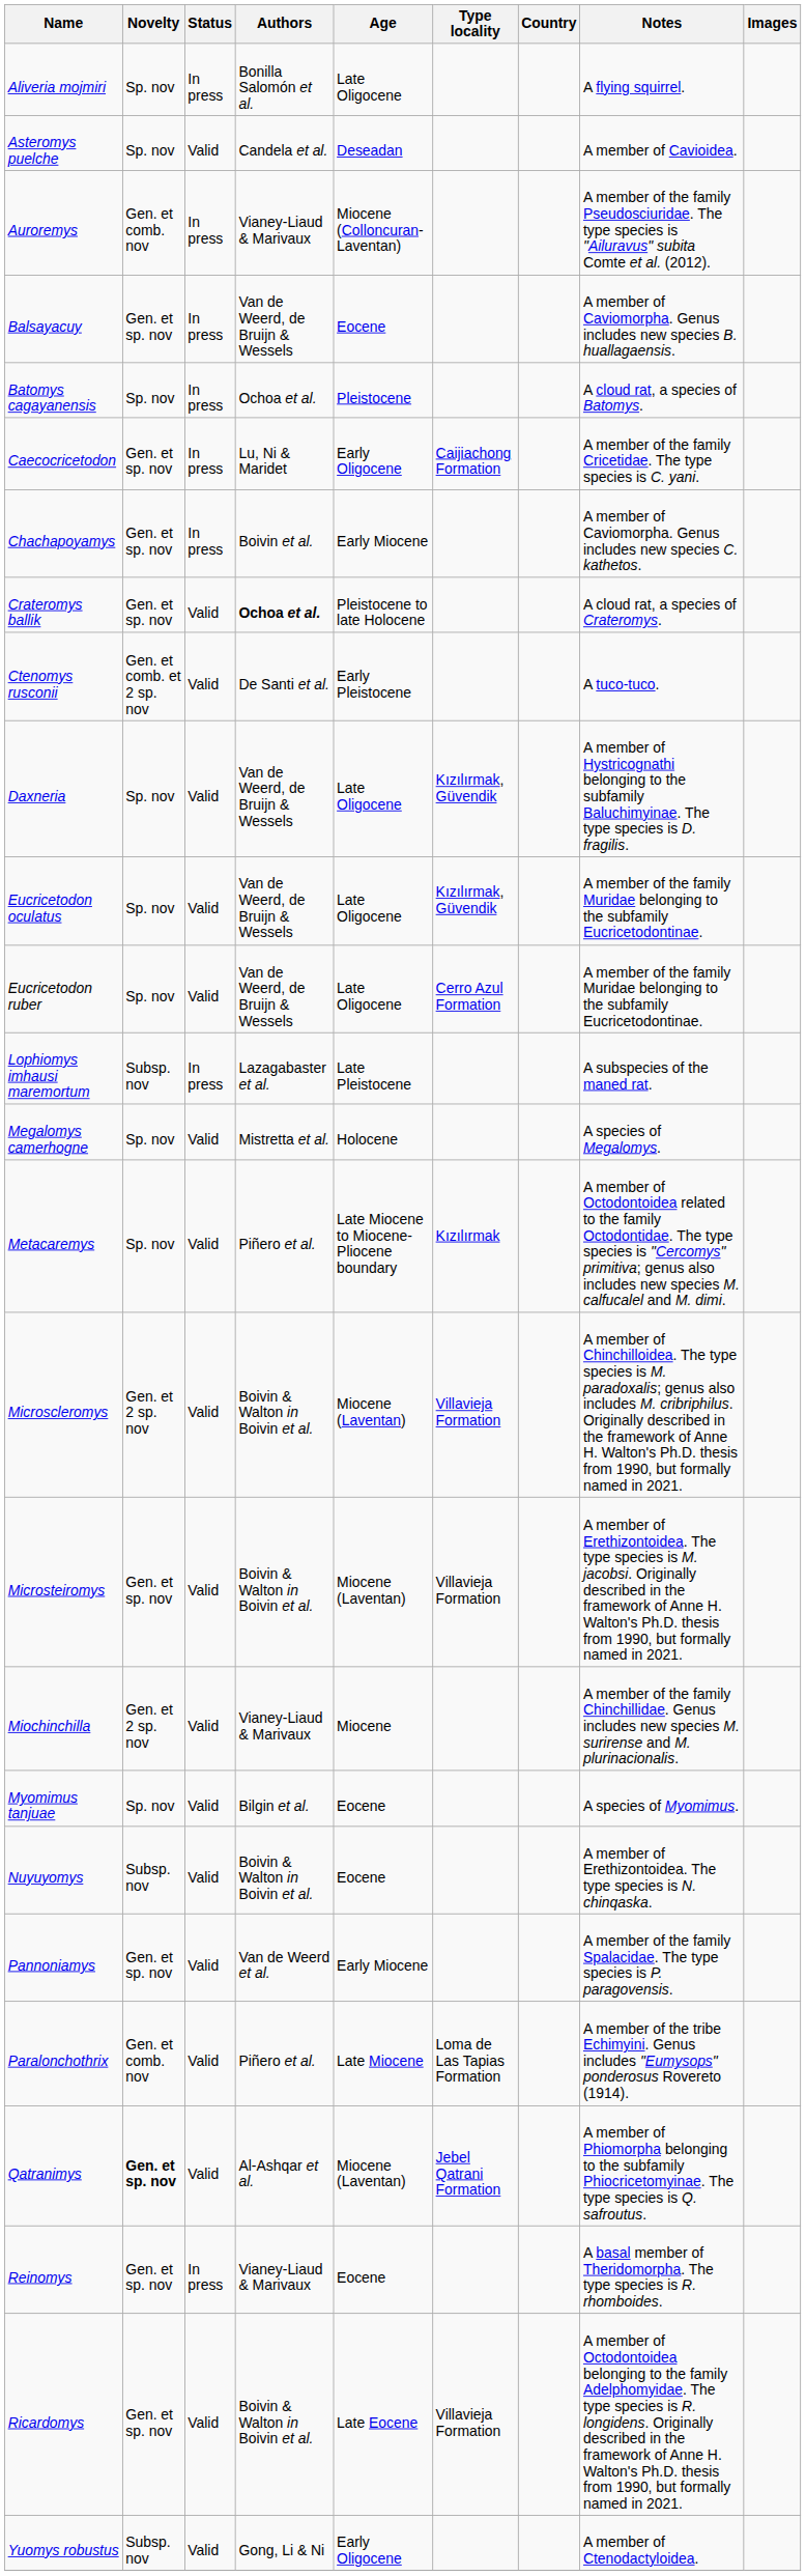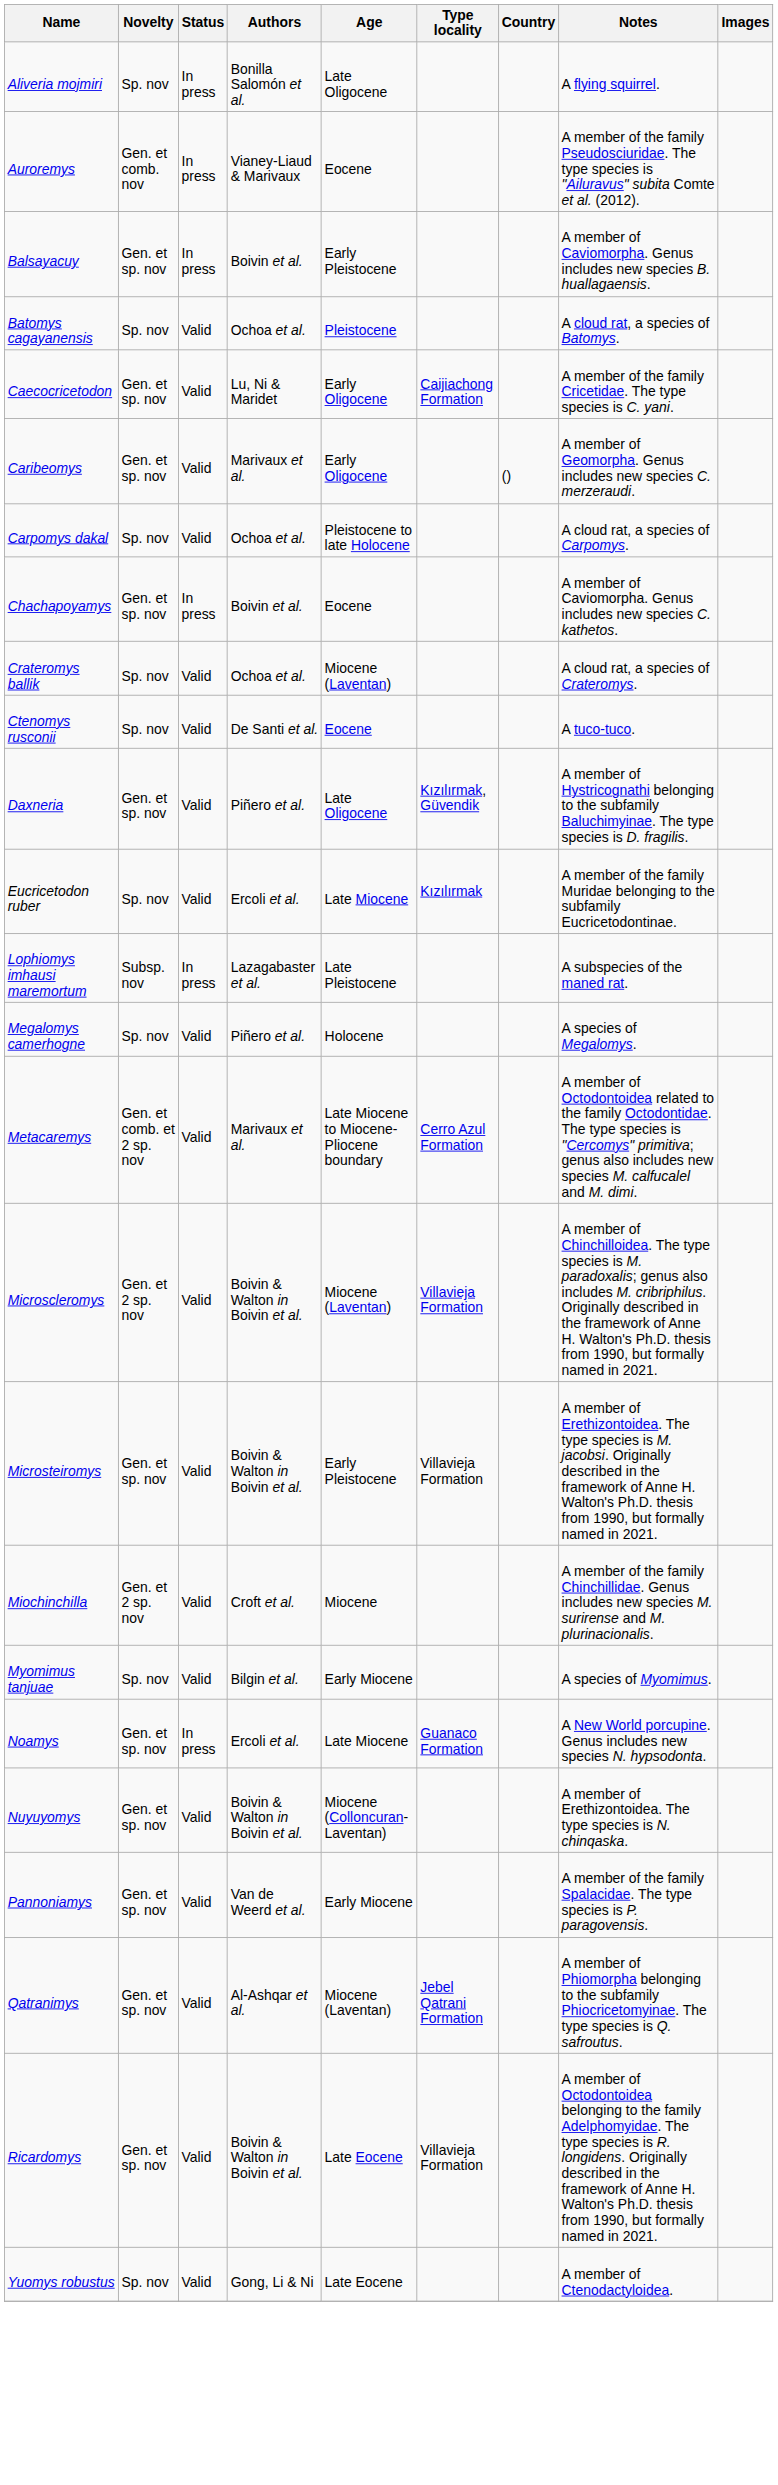- row: Asteromys puelche | Sp. nov | Valid | Candela et al. | Deseadan | A member of Cavioidea.
Auroremys | Age: Miocene (Colloncuran-Laventan) -> Eocene
Balsayacuy | Authors: Van de Weerd, de Bruijn & Wessels -> Boivin et al.
Balsayacuy | Age: Eocene -> Early Pleistocene
Batomys cagayanensis | Status: In press -> Valid
Caecocricetodon | Status: In press -> Valid
+ row: Caribeomys | Gen. et sp. nov | Valid | Marivaux et al. | Early Oligocene | () | A member of Geomorpha. Genus includes new species C. merzeraudi.
+ row: Carpomys dakal | Sp. nov | Valid | Ochoa et al. | Pleistocene to late Holocene | A cloud rat, a species of Carpomys.
Chachapoyamys | Age: Early Miocene -> Eocene
Crateromys ballik | Novelty: Gen. et sp. nov -> Sp. nov
Crateromys ballik | Authors: bold -> normal
Crateromys ballik | Age: Pleistocene to late Holocene -> Miocene (Laventan)
Ctenomys rusconii | Novelty: Gen. et comb. et 2 sp. nov -> Sp. nov
Ctenomys rusconii | Age: Early Pleistocene -> Eocene
Daxneria | Novelty: Sp. nov -> Gen. et sp. nov
Daxneria | Authors: Van de Weerd, de Bruijn & Wessels -> Piñero et al.
- row: Eucricetodon oculatus | Sp. nov | Valid | Van de Weerd, de Bruijn & Wessels | Late Oligocene | Kızılırmak, Güvendik | A member of the family Muridae belonging to the subfamily Eucricetodontinae.
Eucricetodon ruber | Authors: Van de Weerd, de Bruijn & Wessels -> Ercoli et al.
Eucricetodon ruber | Age: Late Oligocene -> Late Miocene
Eucricetodon ruber | Type locality: Cerro Azul Formation -> Kızılırmak
Megalomys camerhogne | Authors: Mistretta et al. -> Piñero et al.
Metacaremys | Novelty: Sp. nov -> Gen. et comb. et 2 sp. nov
Metacaremys | Authors: Piñero et al. -> Marivaux et al.
Metacaremys | Type locality: Kızılırmak -> Cerro Azul Formation
Microsteiromys | Age: Miocene (Laventan) -> Early Pleistocene
Miochinchilla | Authors: Vianey-Liaud & Marivaux -> Croft et al.
Myomimus tanjuae | Age: Eocene -> Early Miocene
+ row: Noamys | Gen. et sp. nov | In press | Ercoli et al. | Late Miocene | Guanaco Formation | A New World porcupine. Genus includes new species N. hypsodonta.
Nuyuyomys | Novelty: Subsp. nov -> Gen. et sp. nov
Nuyuyomys | Age: Eocene -> Miocene (Colloncuran-Laventan)
- row: Paralonchothrix | Gen. et comb. nov | Valid | Piñero et al. | Late Miocene | Loma de Las Tapias Formation | A member of the tribe Echimyini. Genus includes "Eumysops" ponderosus Rovereto (1914).
Qatranimys | Novelty: bold -> normal
- row: Reinomys | Gen. et sp. nov | In press | Vianey-Liaud & Marivaux | Eocene | A basal member of Theridomorpha. The type species is R. rhomboides.
Yuomys robustus | Novelty: Subsp. nov -> Sp. nov
Yuomys robustus | Age: Early Oligocene -> Late Eocene
